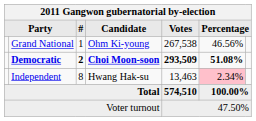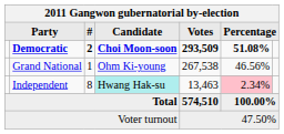rows swapped: Democratic <-> Grand National
Independent | Candidate: no background -> paleturquoise background
